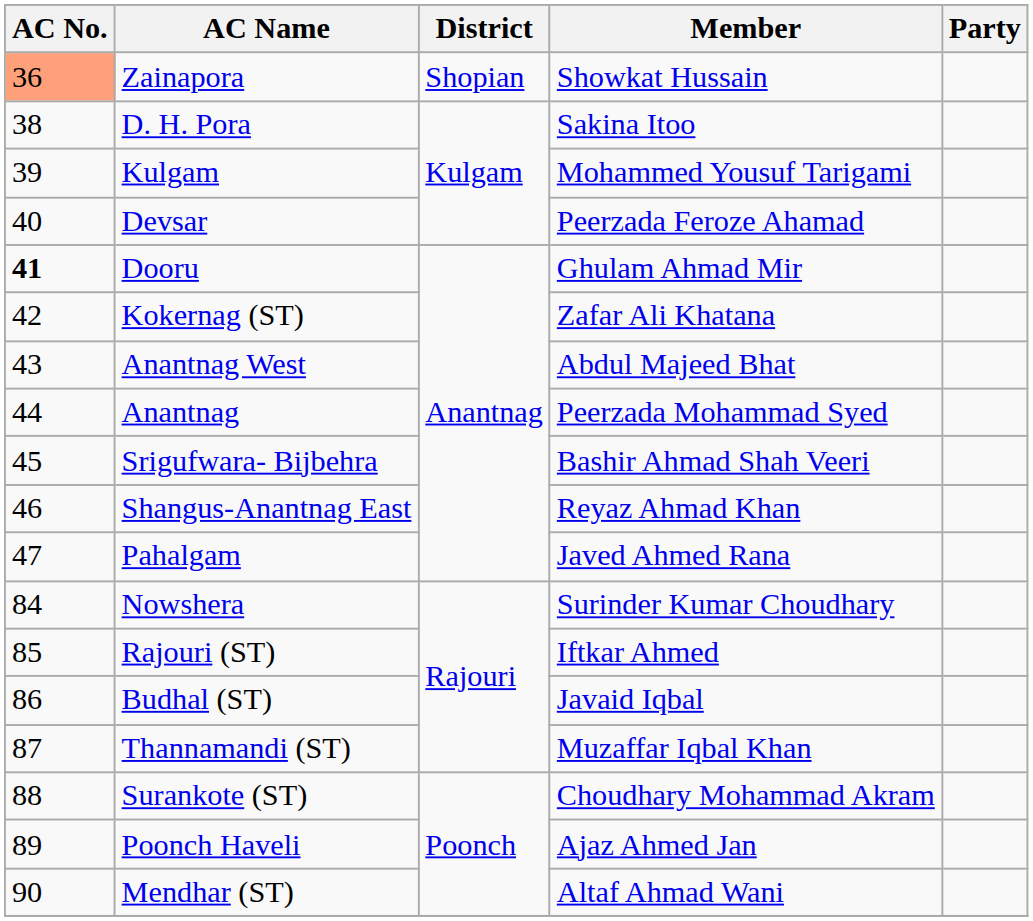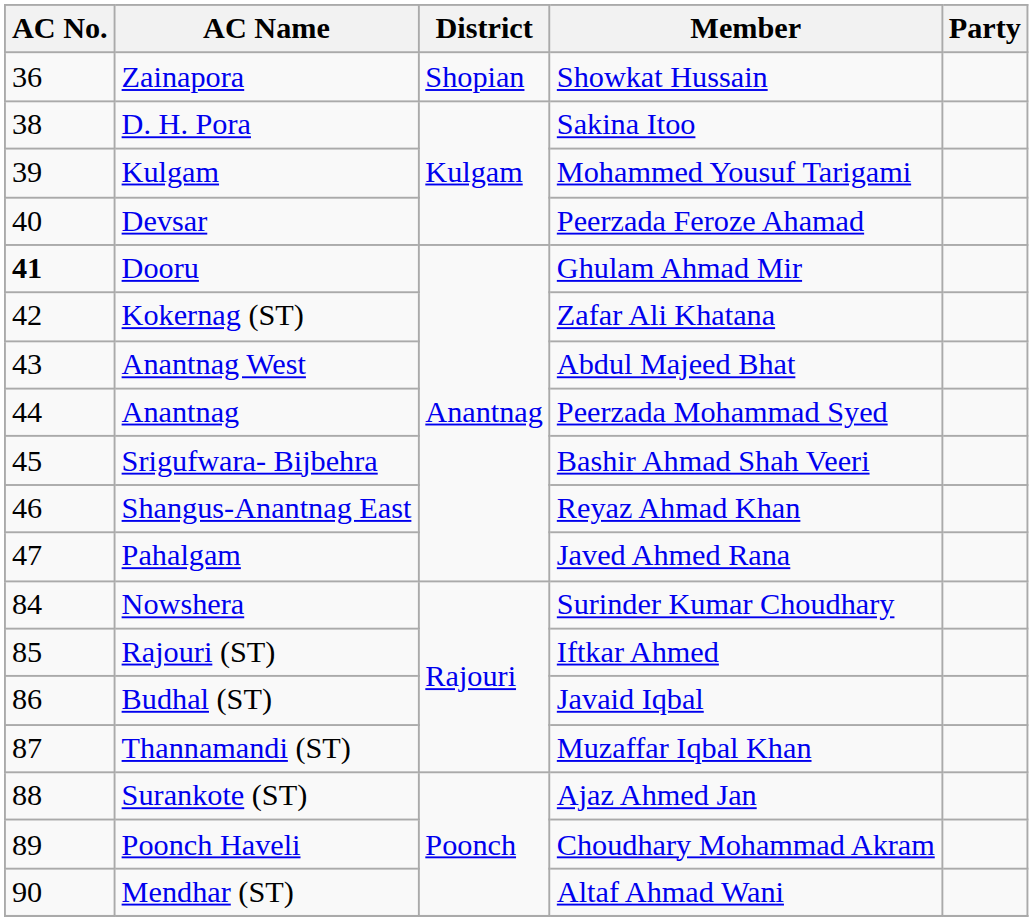Zainapora | AC No.: lightsalmon background -> no background
Surankote (ST) | Member: Choudhary Mohammad Akram -> Ajaz Ahmed Jan
Poonch Haveli | Member: Ajaz Ahmed Jan -> Choudhary Mohammad Akram
